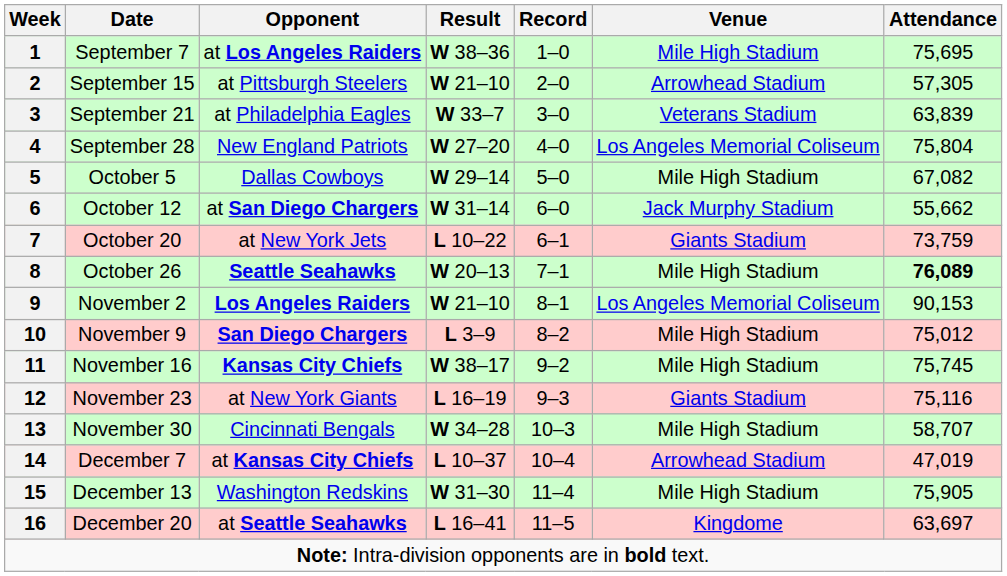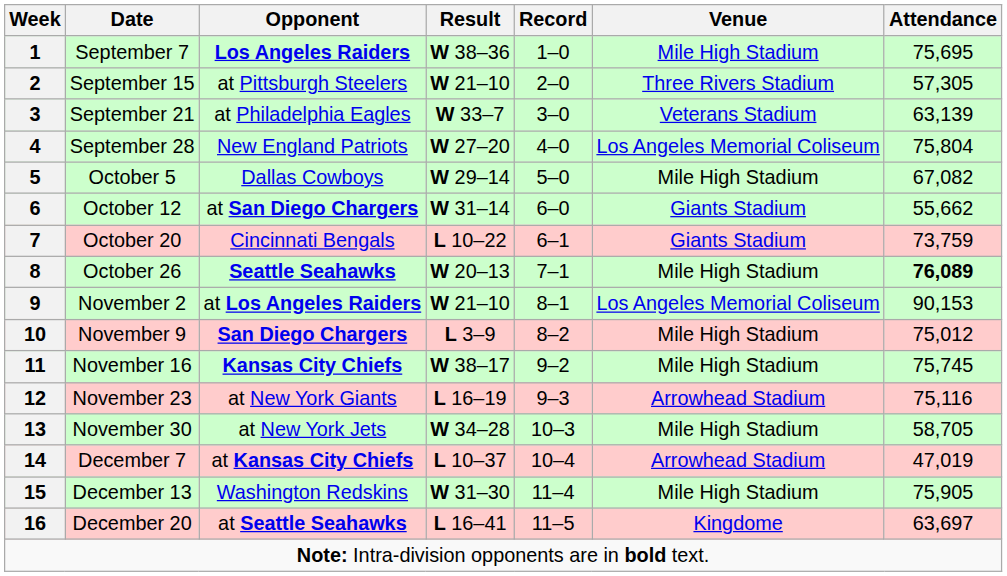1 | Opponent: at Los Angeles Raiders -> Los Angeles Raiders
2 | Venue: Arrowhead Stadium -> Three Rivers Stadium
3 | Attendance: 63,839 -> 63,139
6 | Venue: Jack Murphy Stadium -> Giants Stadium
7 | Opponent: at New York Jets -> Cincinnati Bengals
9 | Opponent: Los Angeles Raiders -> at Los Angeles Raiders
12 | Venue: Giants Stadium -> Arrowhead Stadium
13 | Opponent: Cincinnati Bengals -> at New York Jets
13 | Attendance: 58,707 -> 58,705
